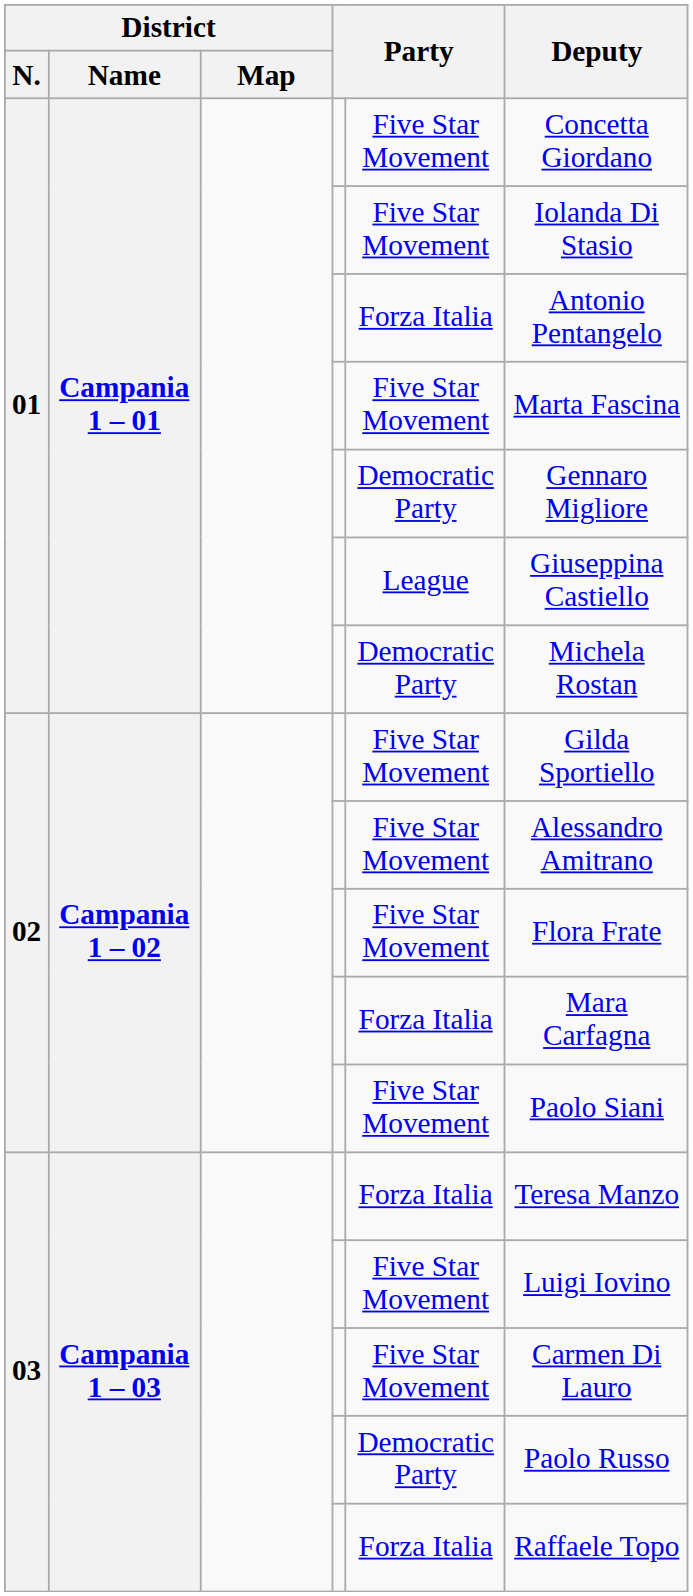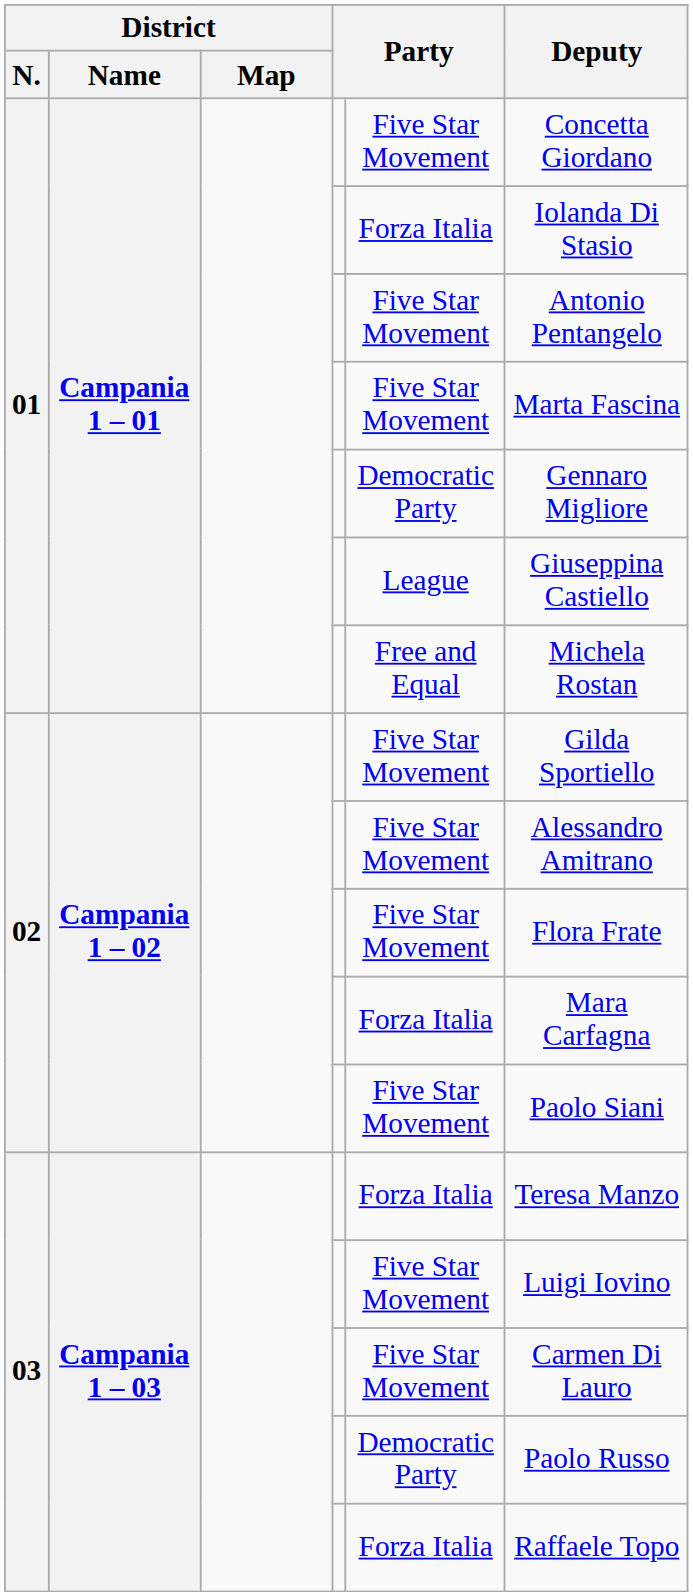row 4 | column 5: Five Star Movement -> Forza Italia
row 5 | column 5: Forza Italia -> Five Star Movement
row 9 | column 5: Democratic Party -> Free and Equal
